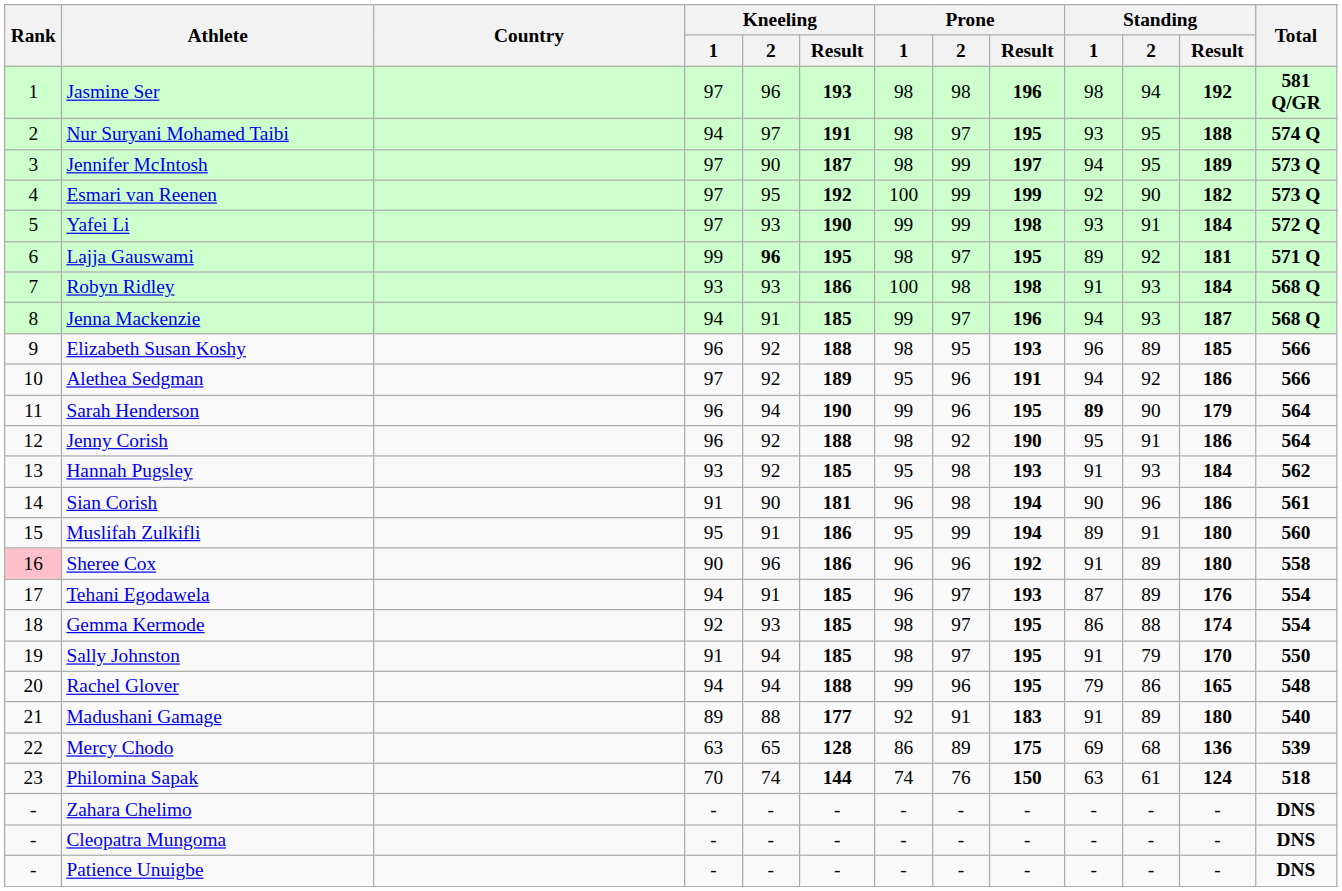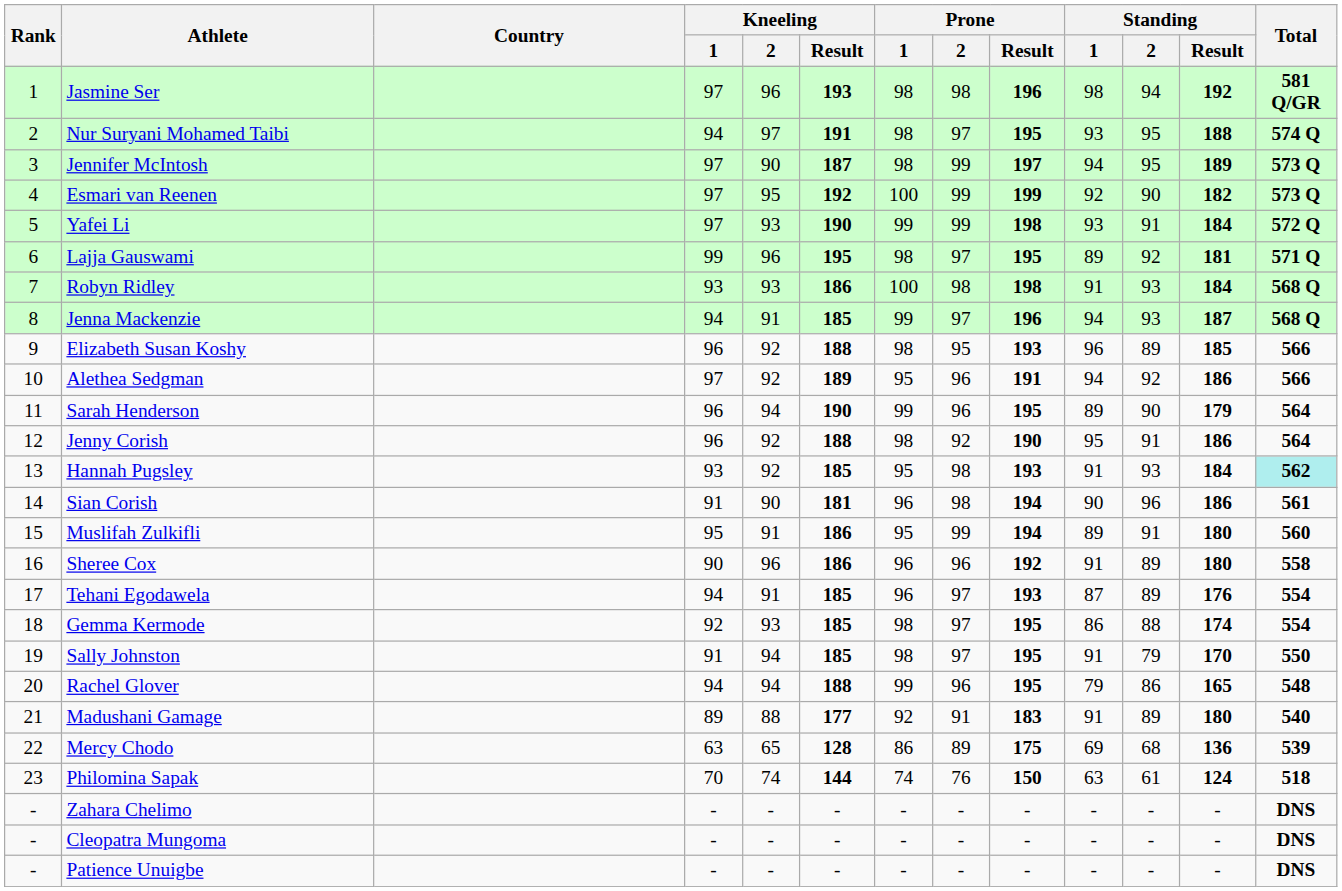Lajja Gauswami | Kneeling / 2: bold -> normal
Sarah Henderson | Standing / 1: bold -> normal
Hannah Pugsley | Total: no background -> paleturquoise background
Sheree Cox | Rank: pink background -> no background
